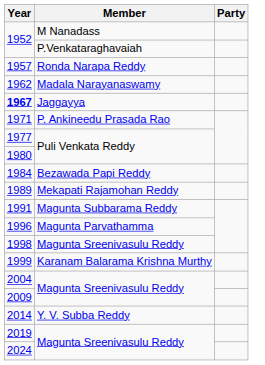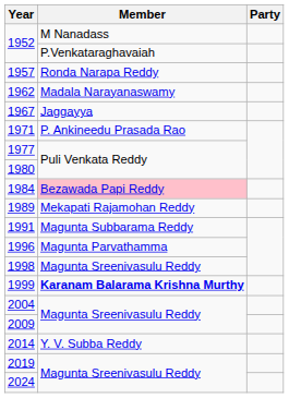1967 | Year: bold -> normal
1984 | Member: no background -> pink background
1999 | Member: normal -> bold
